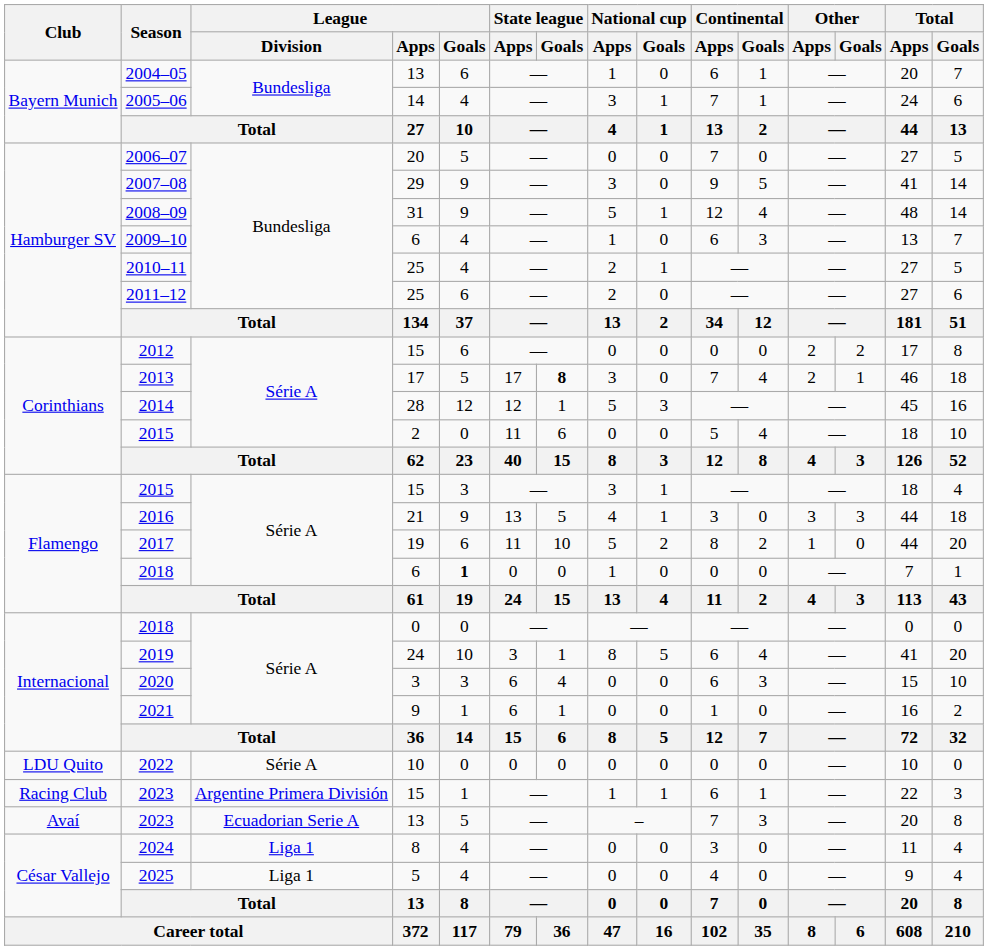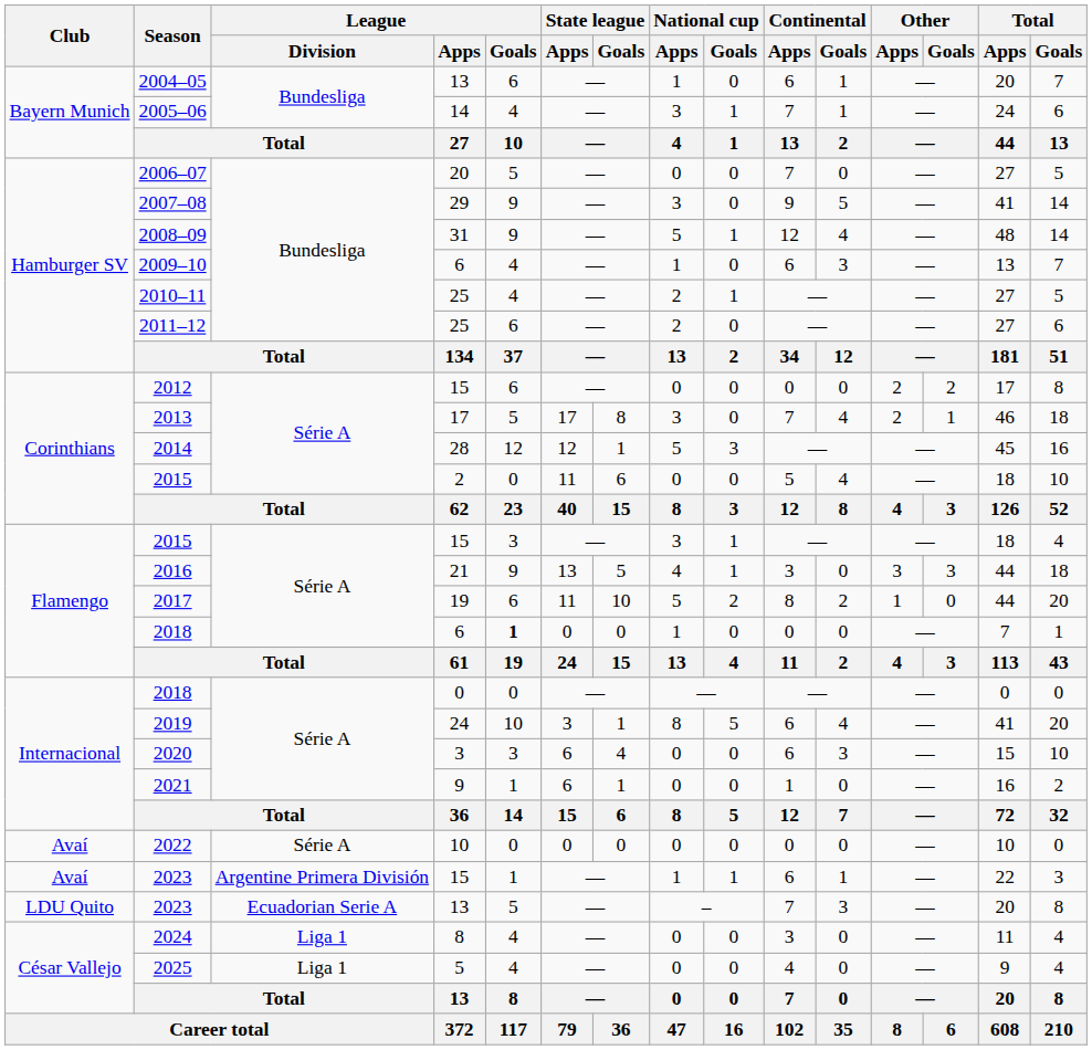2013 | State league / Goals: bold -> normal
2022 | Club: LDU Quito -> Avaí
2023 / 15 | Club: Racing Club -> Avaí
2023 / 13 | Club: Avaí -> LDU Quito
